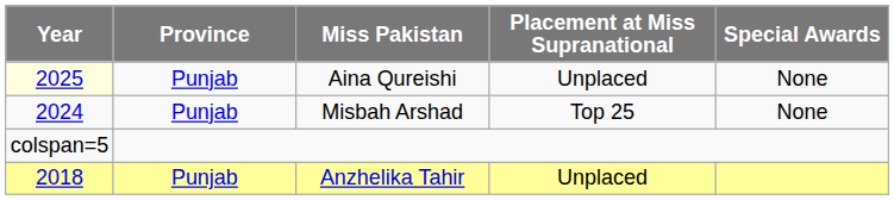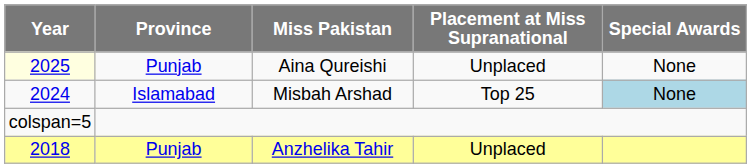Misbah Arshad | Province: Punjab -> Islamabad
Misbah Arshad | Special Awards: no background -> lightblue background
